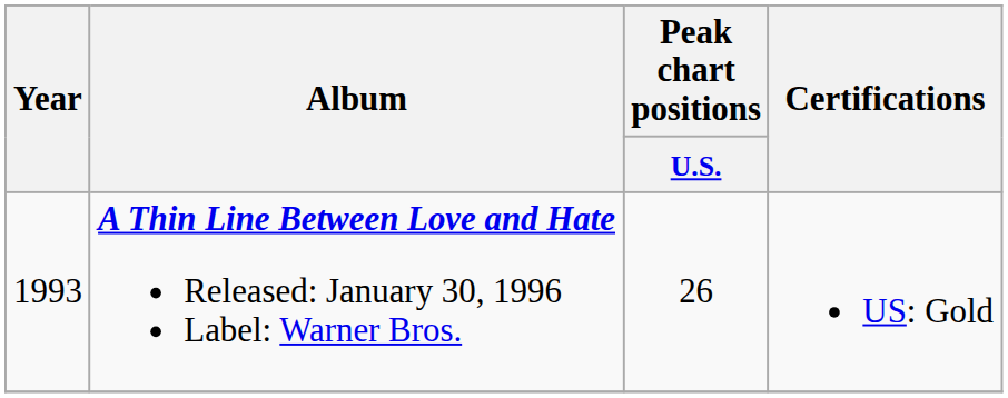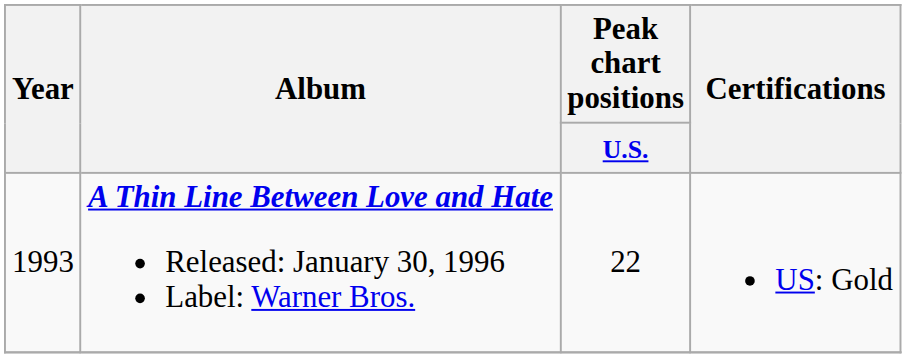row 3 | Peak chart positions / U.S.: 26 -> 22
